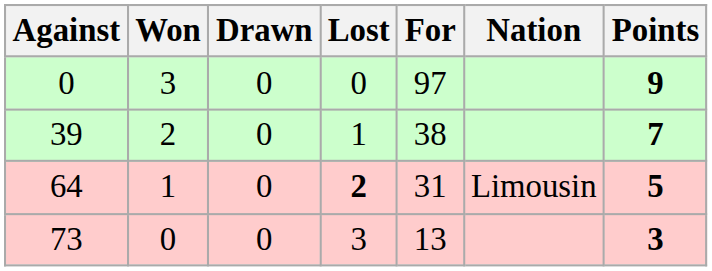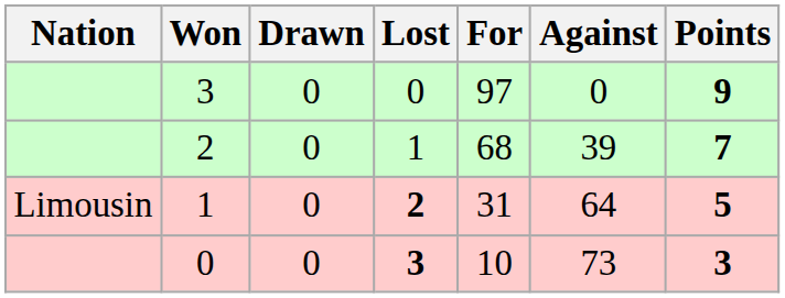columns swapped: Nation <-> Against
row 3 | For: 38 -> 68
row 5 | Lost: normal -> bold
row 5 | For: 13 -> 10
